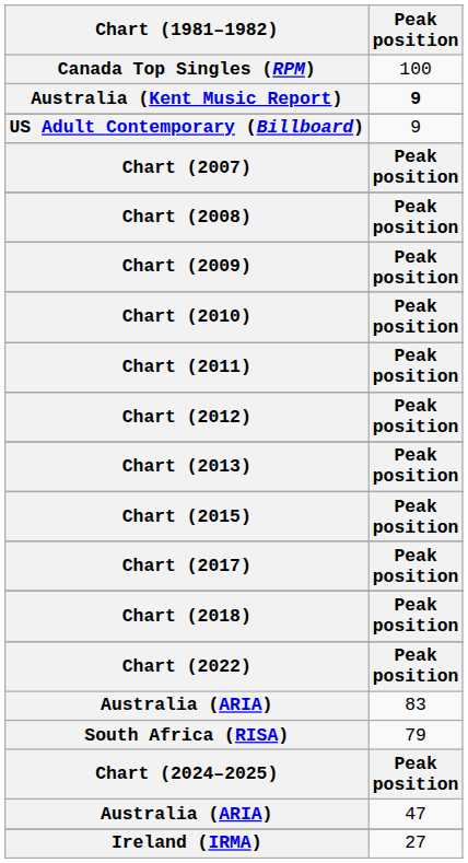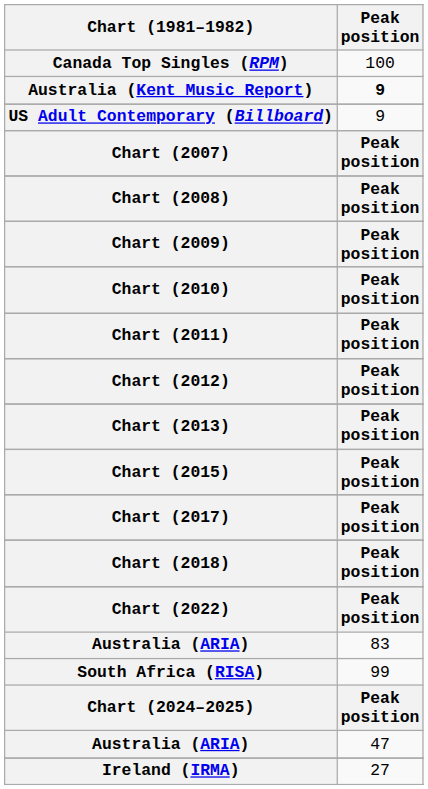row 17 | Peak position: 79 -> 99
